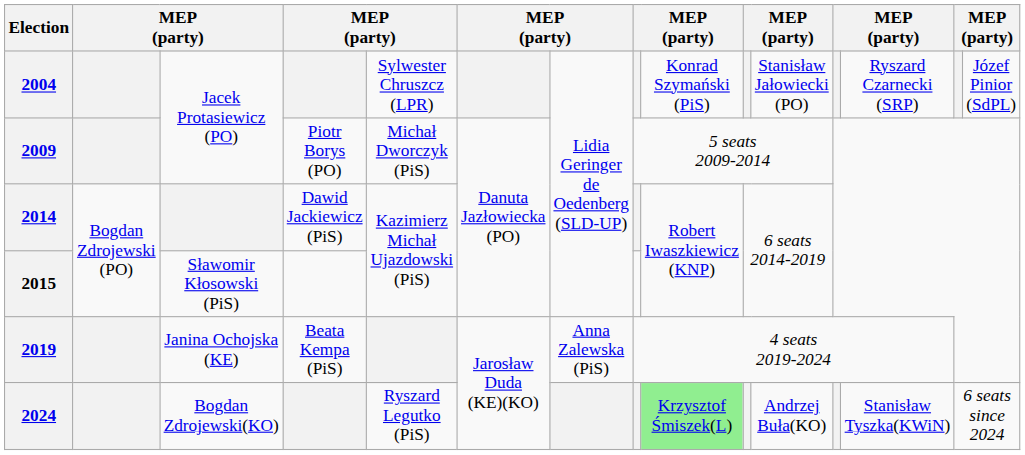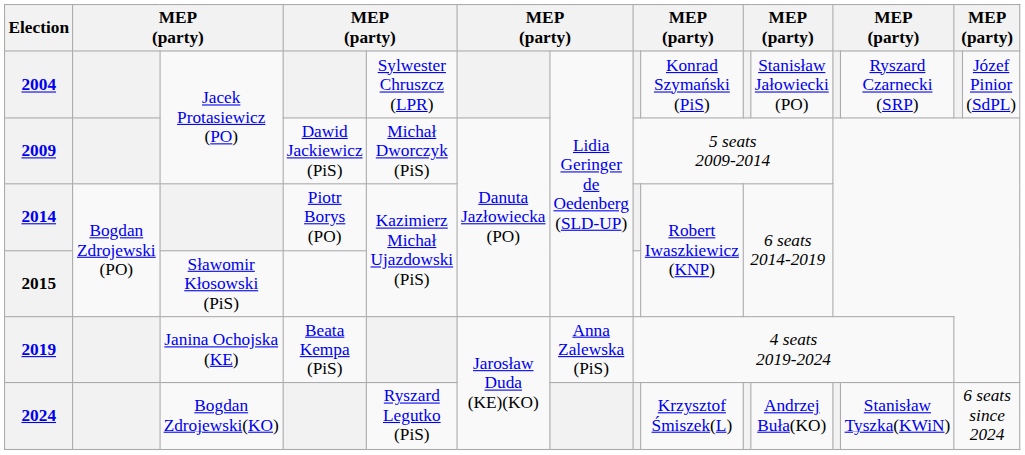2009 | column 4: Piotr Borys (PO) -> Dawid Jackiewicz (PiS)
2014 | column 4: Dawid Jackiewicz (PiS) -> Piotr Borys (PO)
2024 | column 9: lightgreen background -> no background
